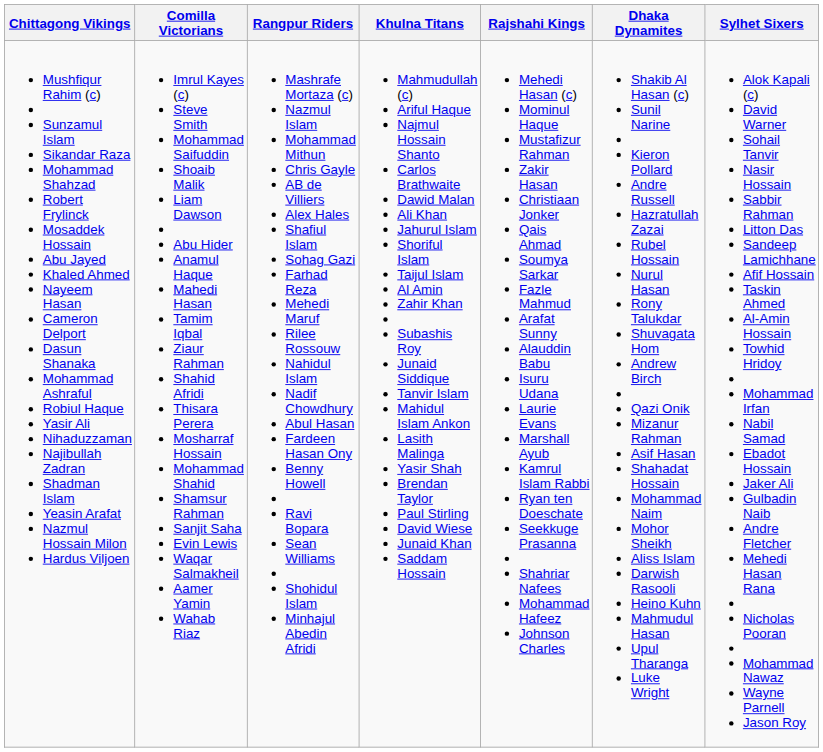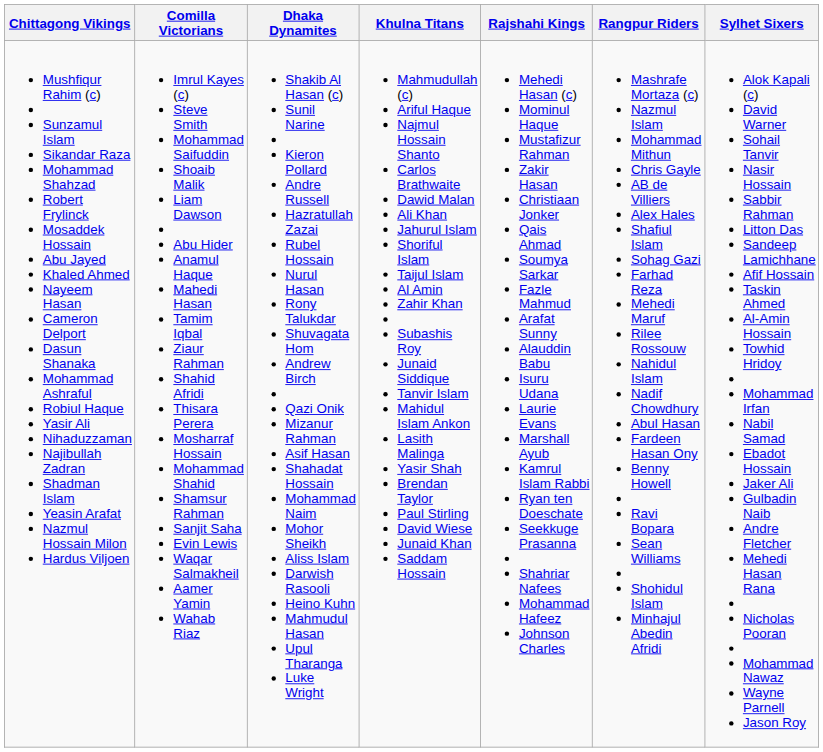columns swapped: Dhaka Dynamites <-> Rangpur Riders
